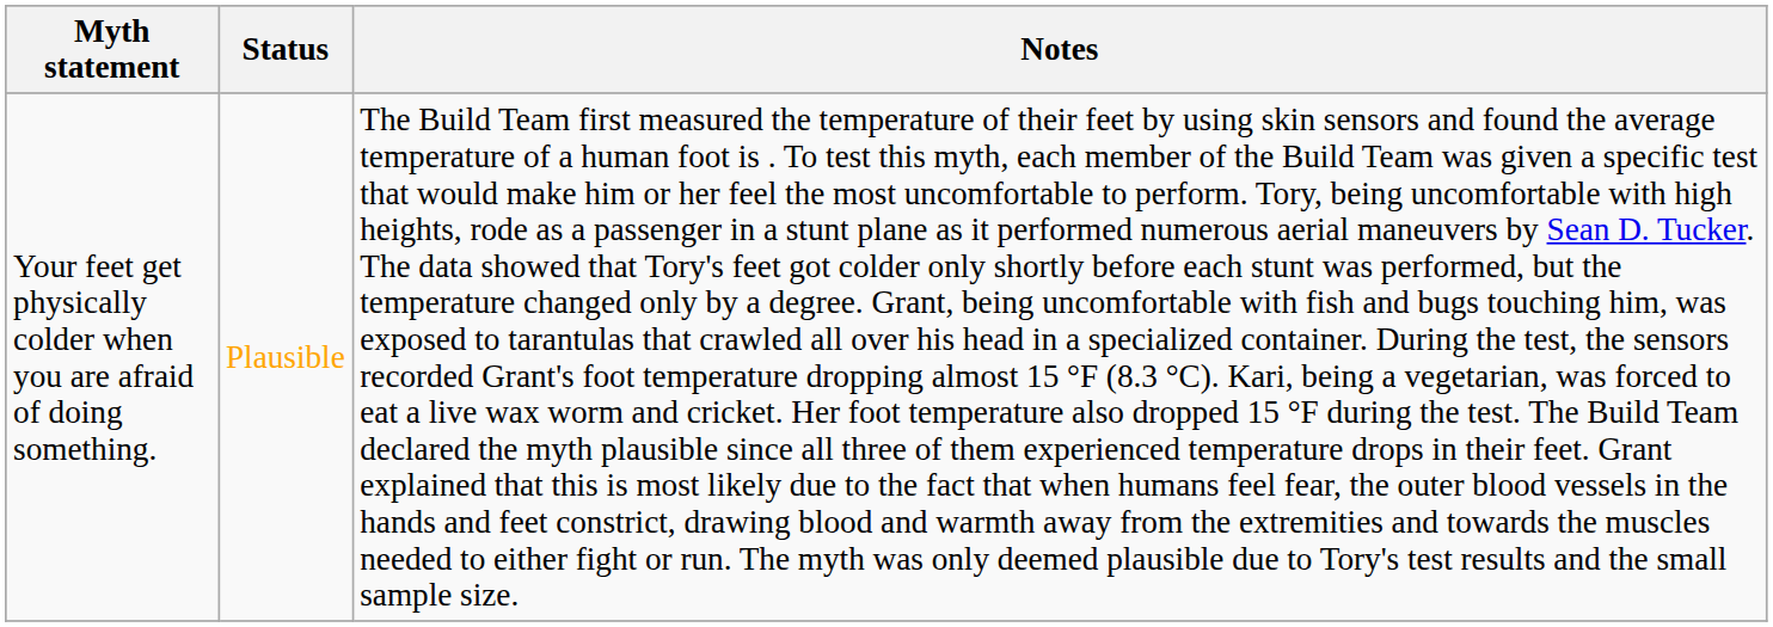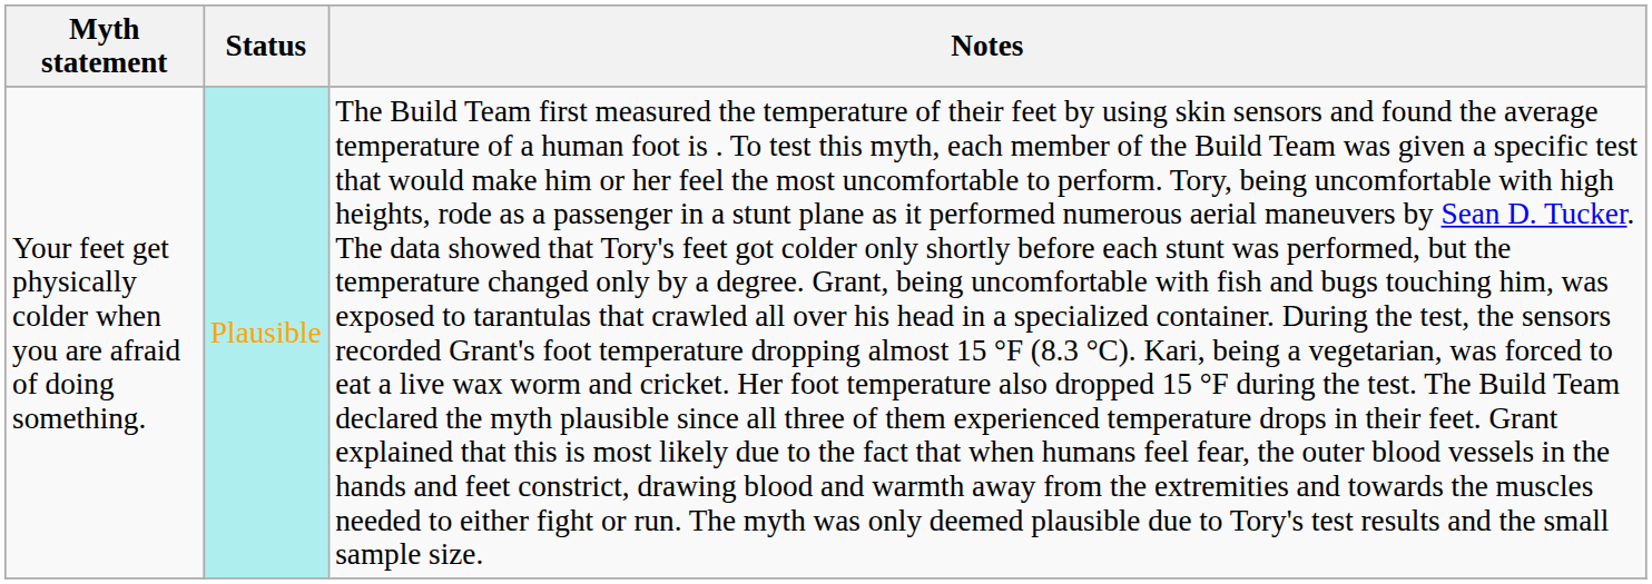row 2 | Status: no background -> paleturquoise background
